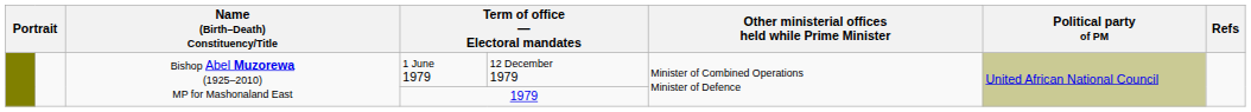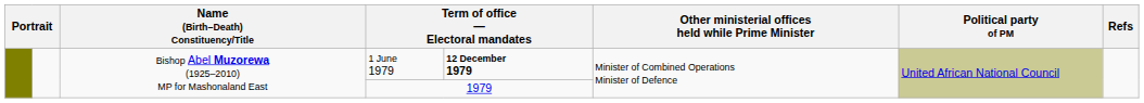1 June 1979 | column 5: normal -> bold
